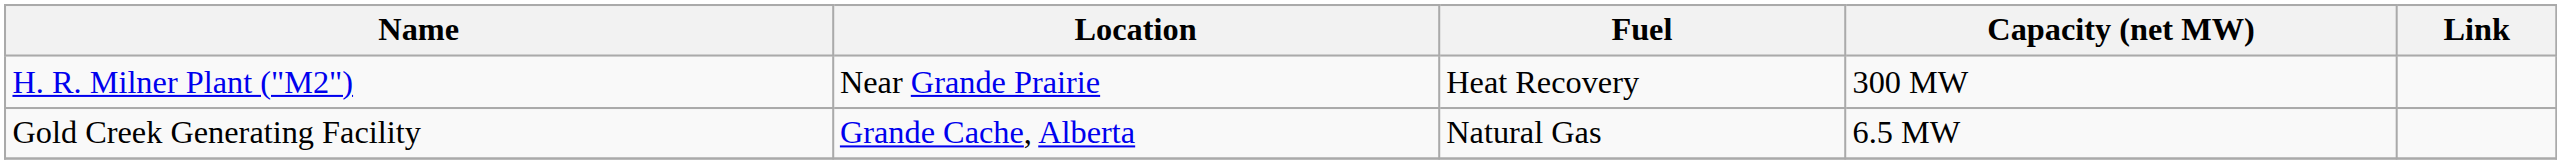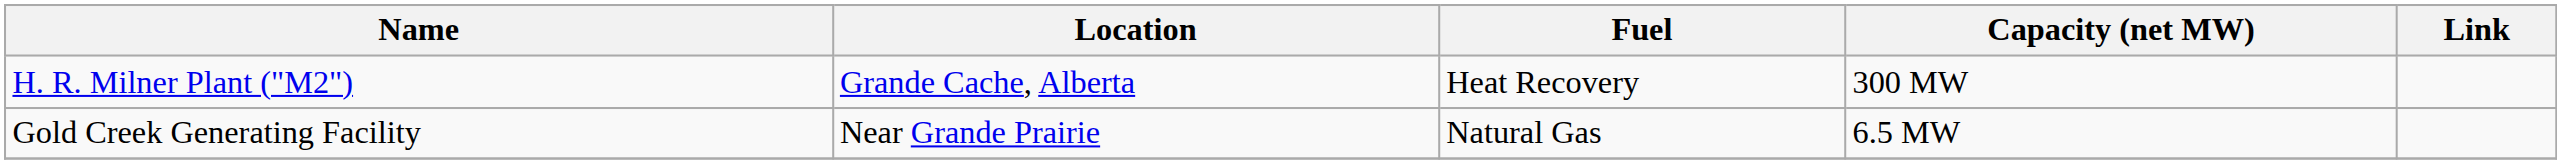H. R. Milner Plant ("M2") | Location: Near Grande Prairie -> Grande Cache, Alberta
Gold Creek Generating Facility | Location: Grande Cache, Alberta -> Near Grande Prairie
